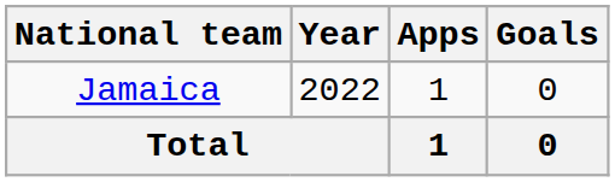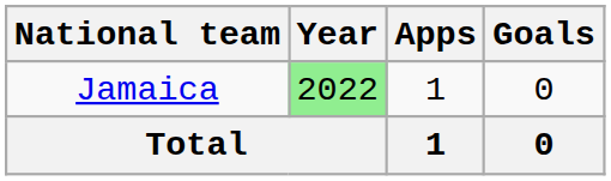Jamaica | Year: no background -> lightgreen background
